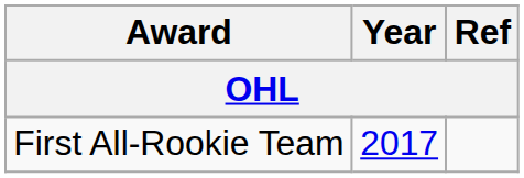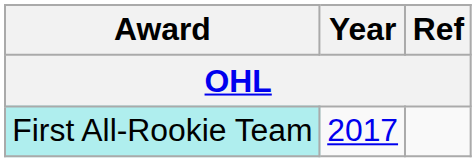row 3 | Award: no background -> paleturquoise background
